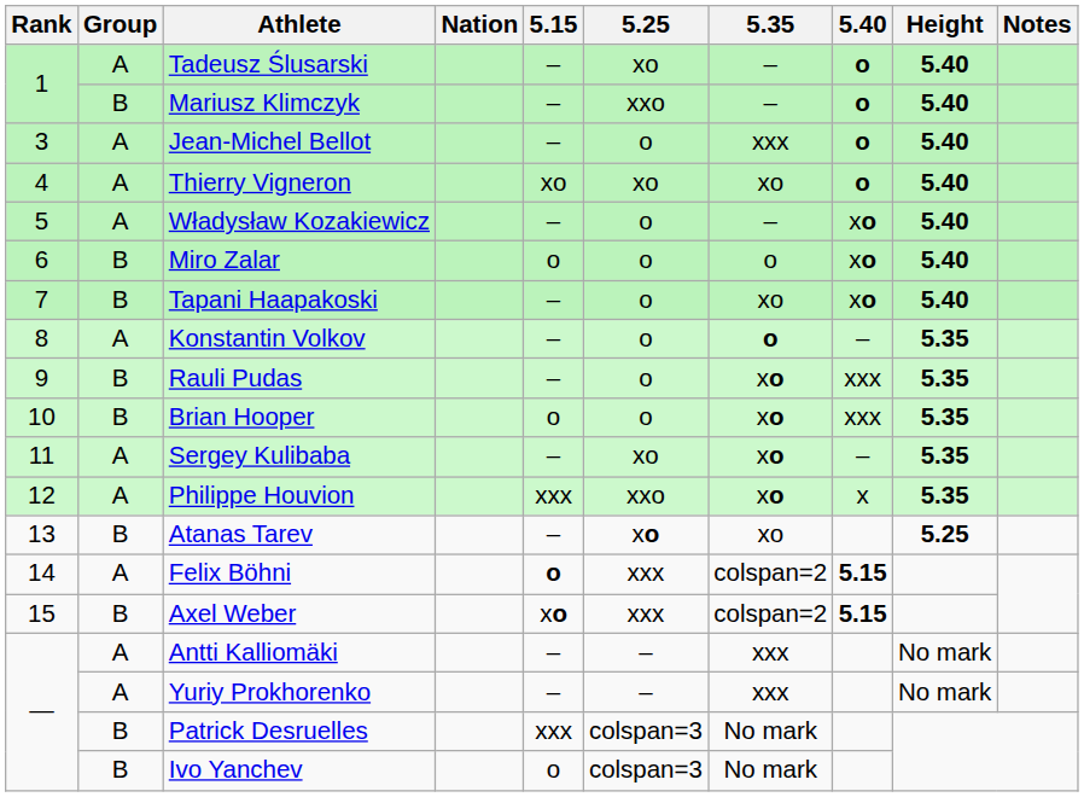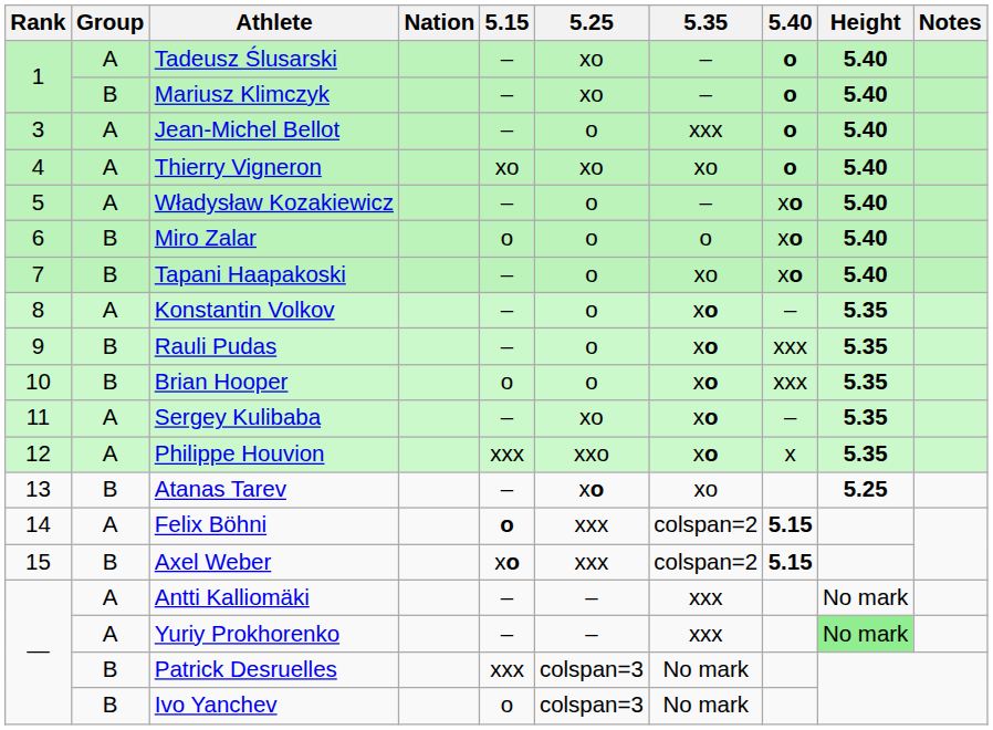Mariusz Klimczyk | 5.25: xxo -> xo
Konstantin Volkov | 5.35: o -> xo
Yuriy Prokhorenko | Height: no background -> lightgreen background
